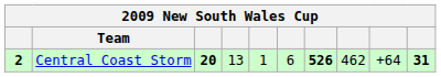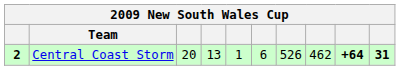Central Coast Storm | column 3: bold -> normal
Central Coast Storm | column 7: bold -> normal
Central Coast Storm | column 9: normal -> bold
